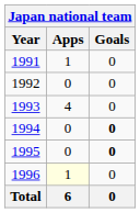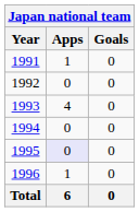1994 | Goals: bold -> normal
1995 | Apps: no background -> lavender background
1995 | Goals: bold -> normal
1996 | Apps: lightyellow background -> no background
